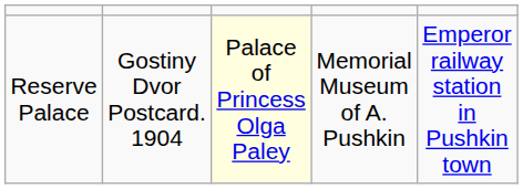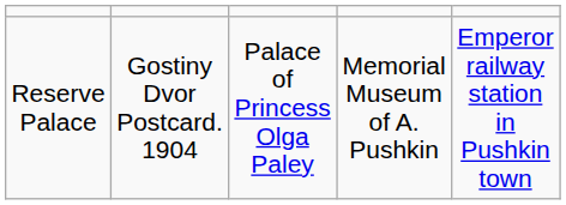Reserve Palace | column 3: lightyellow background -> no background
